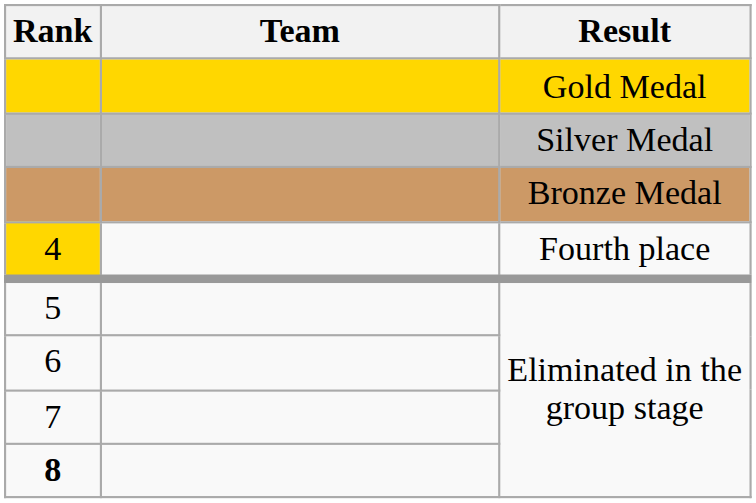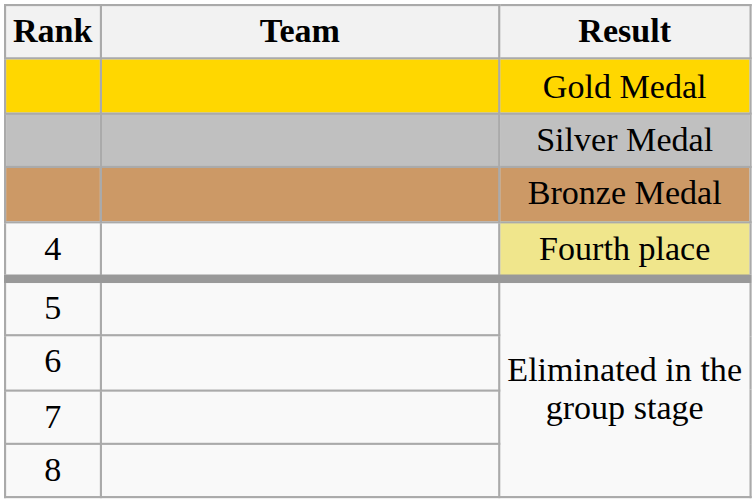4 | Rank: gold background -> no background
4 | Result: no background -> khaki background
8 | Rank: bold -> normal
